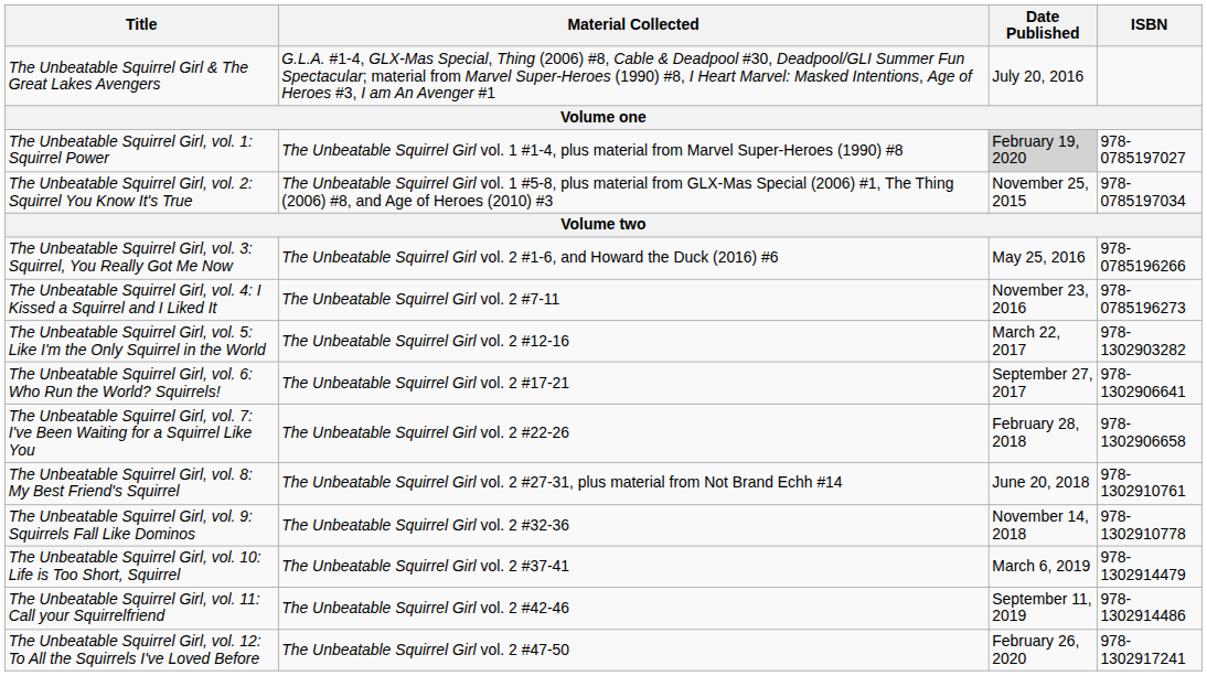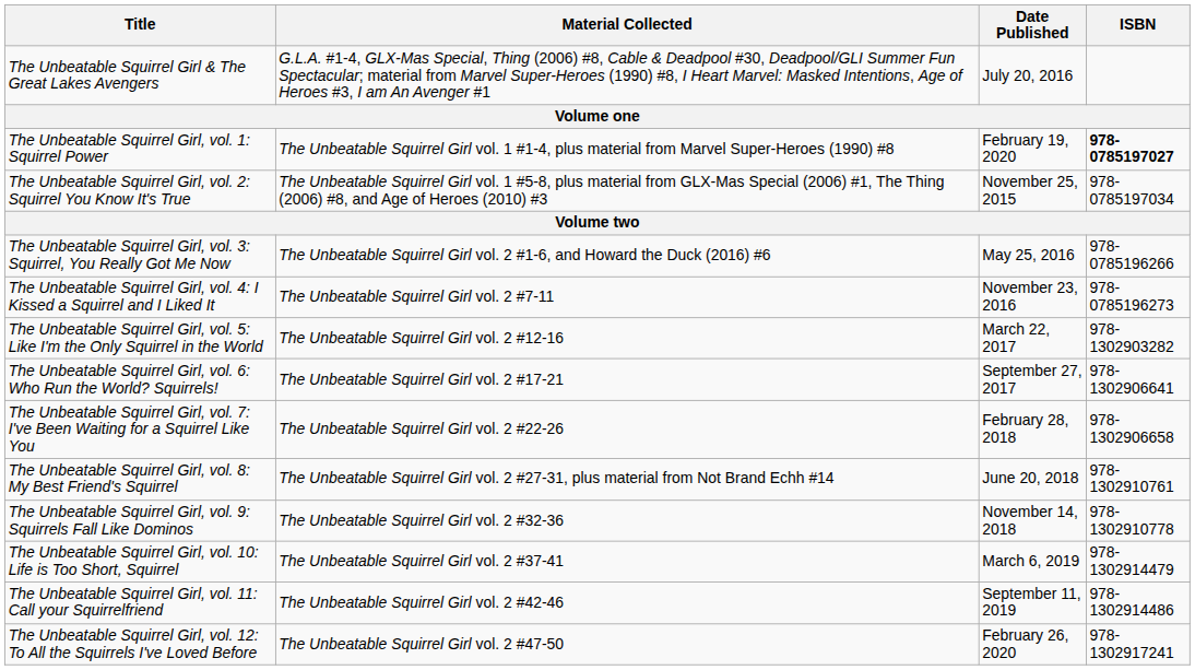The Unbeatable Squirrel Girl, vol. 1: Squirrel Power | Date Published: lightgrey background -> no background
The Unbeatable Squirrel Girl, vol. 1: Squirrel Power | ISBN: normal -> bold
